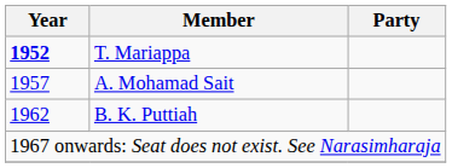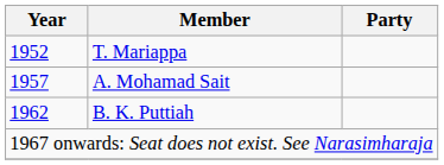T. Mariappa | Year: bold -> normal
